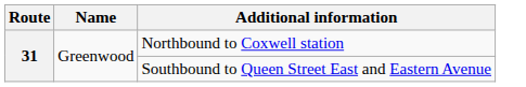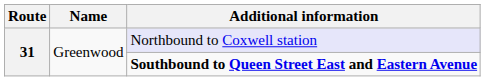Northbound to Coxwell station | Additional information: no background -> lavender background
Southbound to Queen Street East and Eastern Avenue | Additional information: normal -> bold
